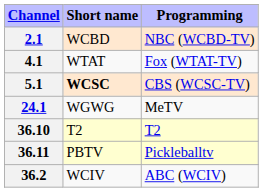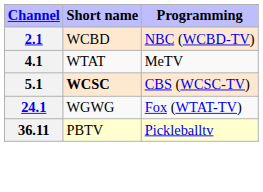4.1 | Programming: Fox (WTAT-TV) -> MeTV
24.1 | Programming: MeTV -> Fox (WTAT-TV)
- row: 36.10 | T2 | T2
- row: 36.2 | WCIV | ABC (WCIV)
